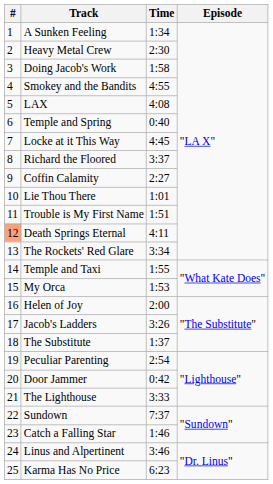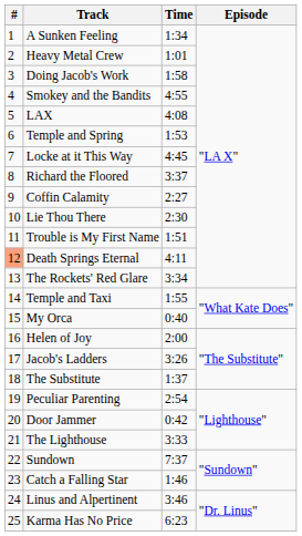Heavy Metal Crew | Time: 2:30 -> 1:01
Temple and Spring | Time: 0:40 -> 1:53
Lie Thou There | Time: 1:01 -> 2:30
My Orca | Time: 1:53 -> 0:40
